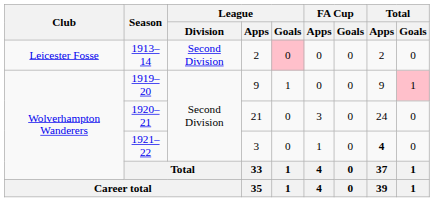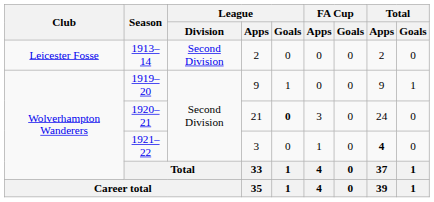1913–14 | League / Goals: pink background -> no background
1919–20 | Total / Goals: pink background -> no background
1920–21 | League / Goals: normal -> bold
